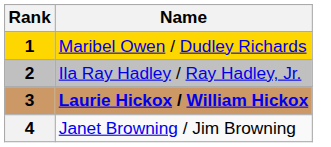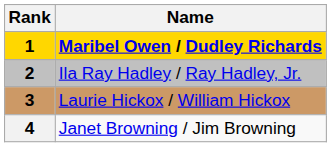Maribel Owen / Dudley Richards | Name: normal -> bold
Laurie Hickox / William Hickox | Name: bold -> normal
